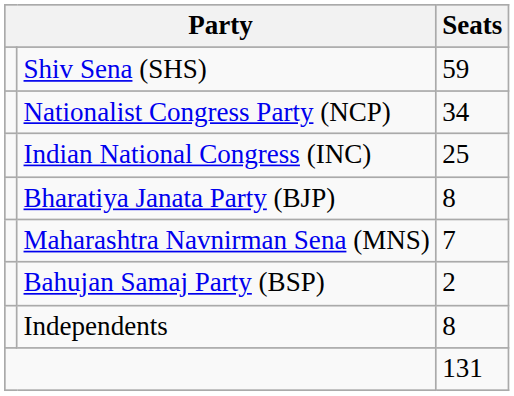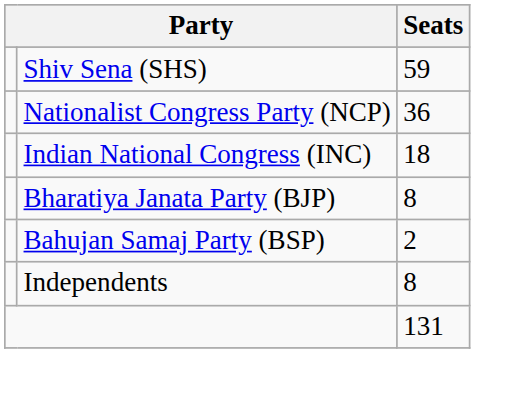Nationalist Congress Party (NCP) | Seats: 34 -> 36
Indian National Congress (INC) | Seats: 25 -> 18
- row: Maharashtra Navnirman Sena (MNS) | 7
